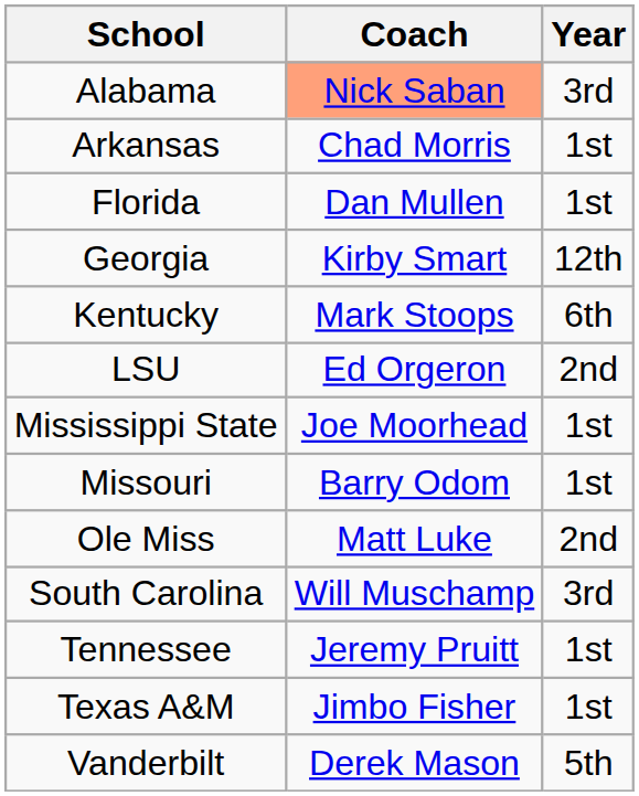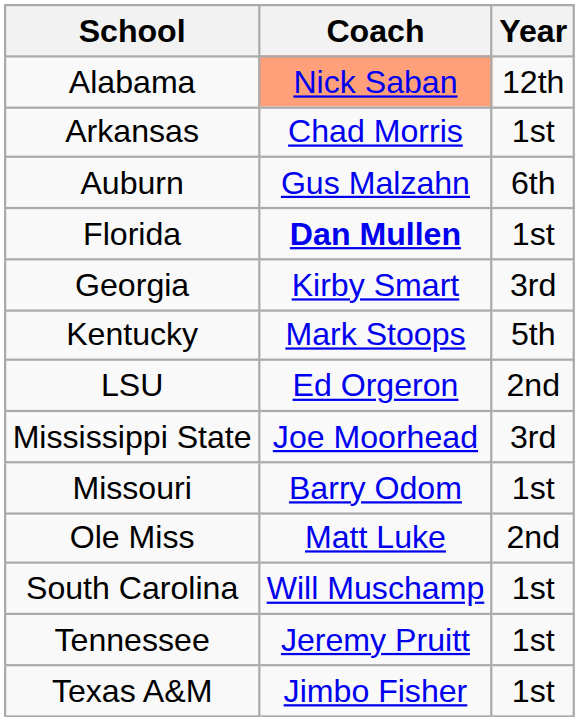Alabama | Year: 3rd -> 12th
+ row: Auburn | Gus Malzahn | 6th
Florida | Coach: normal -> bold
Georgia | Year: 12th -> 3rd
Kentucky | Year: 6th -> 5th
Mississippi State | Year: 1st -> 3rd
South Carolina | Year: 3rd -> 1st
- row: Vanderbilt | Derek Mason | 5th
